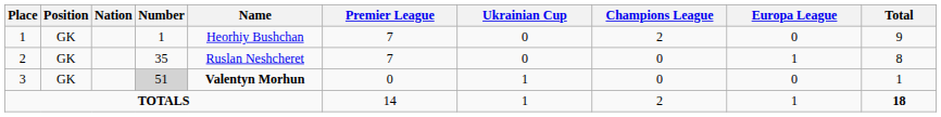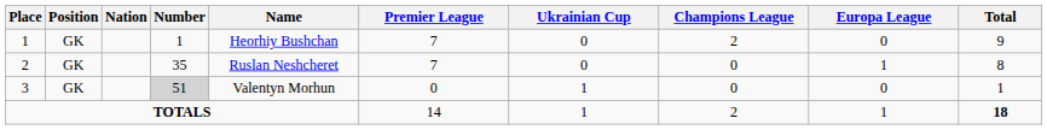3 | Name: bold -> normal
